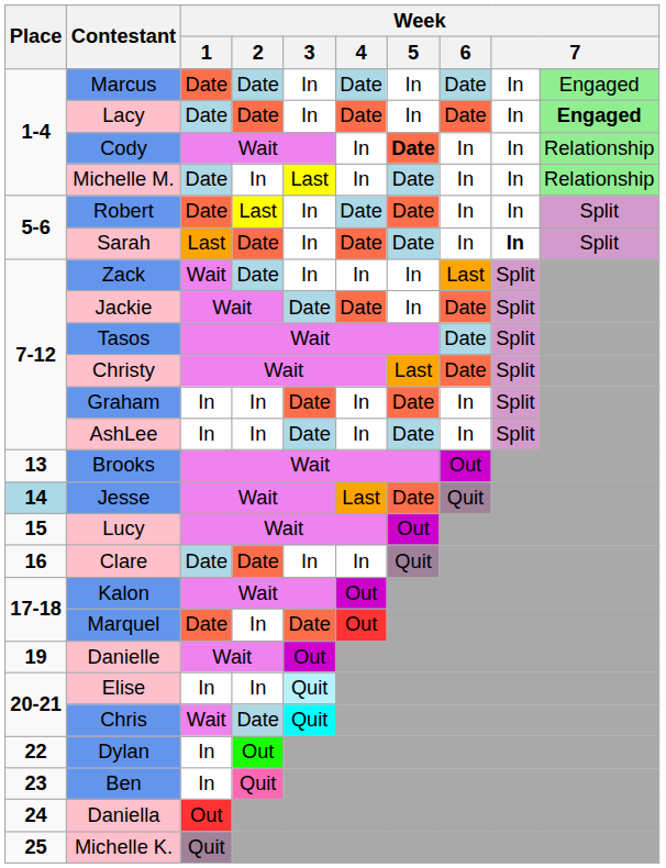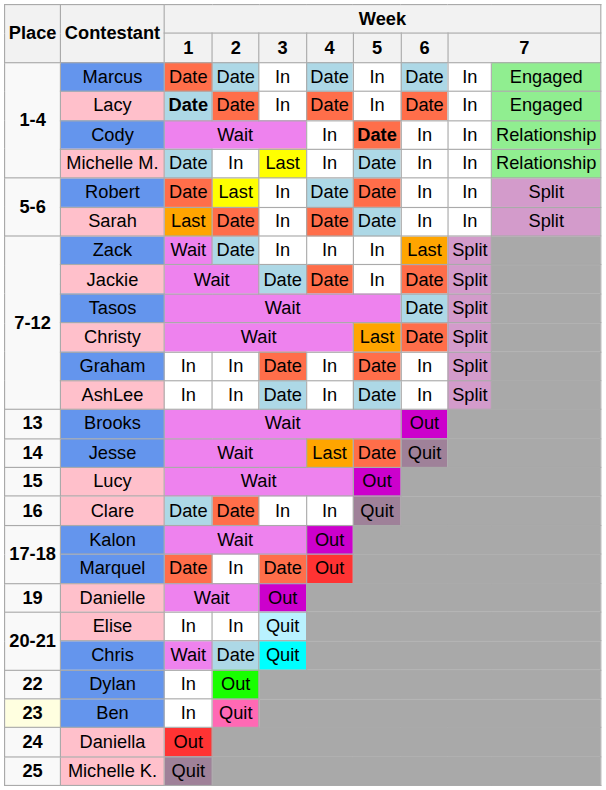Lacy | Week / 1: normal -> bold
Lacy | column 10: bold -> normal
Sarah | column 9: bold -> normal
Jesse | Place: lightblue background -> no background
Ben | Place: no background -> lightyellow background
